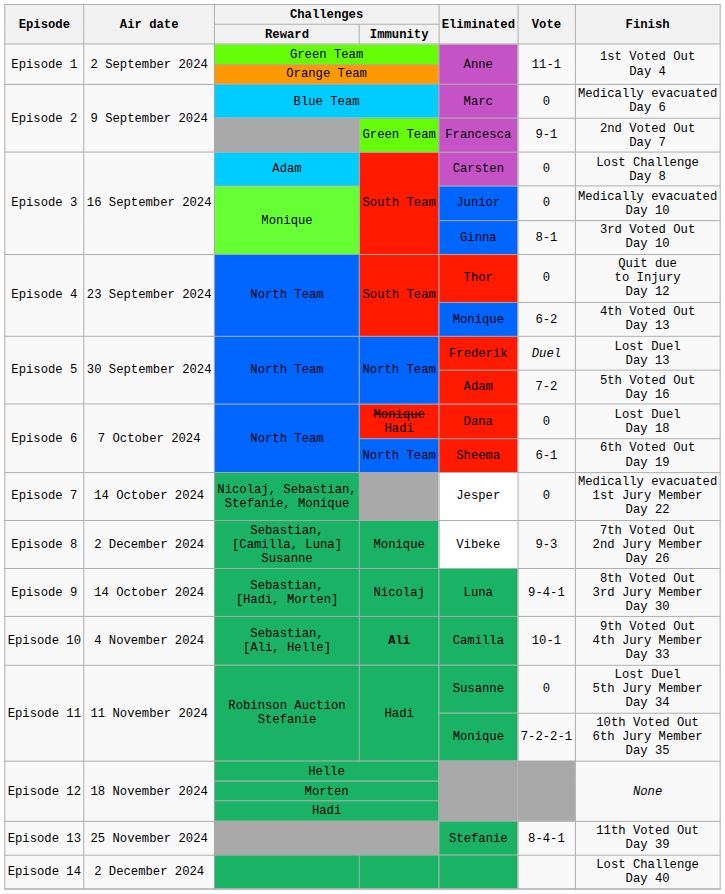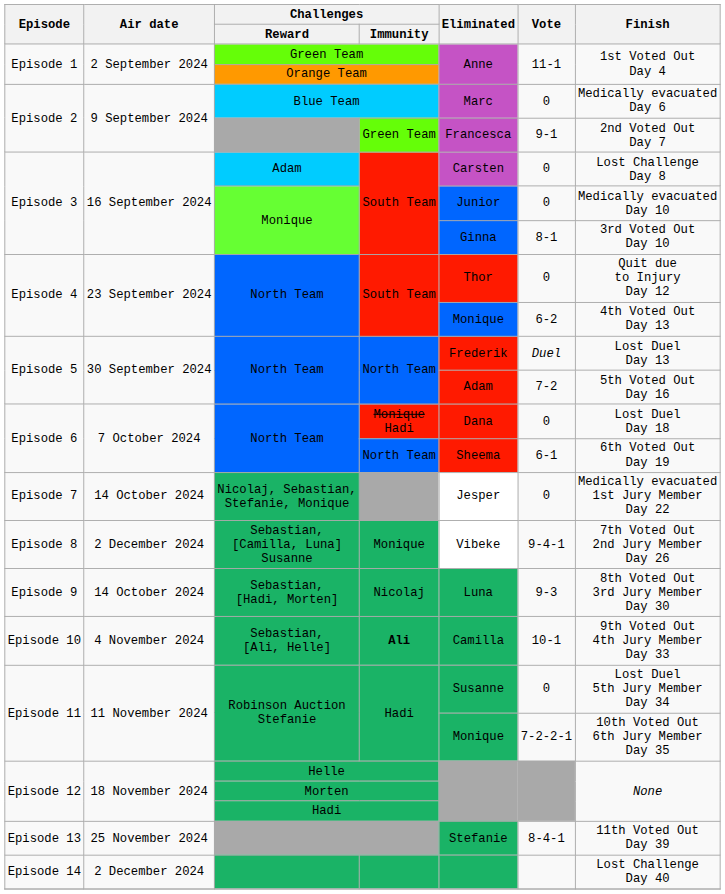Sebastian, [Camilla, Luna] Susanne | Vote: 9-3 -> 9-4-1
Sebastian, [Hadi, Morten] | Vote: 9-4-1 -> 9-3
